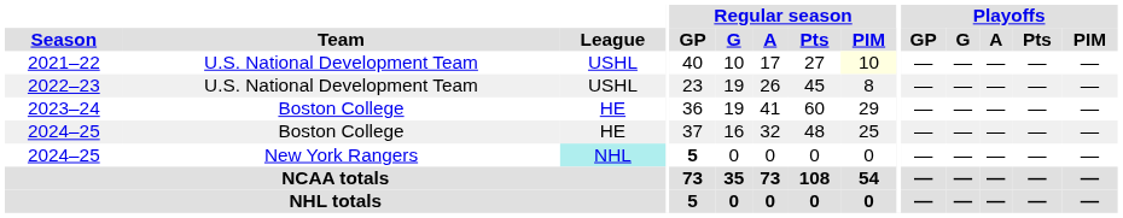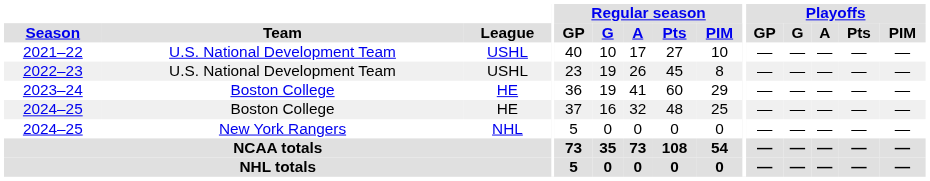2021–22 | Regular season / PIM: lightyellow background -> no background
2024–25 / New York Rangers | League: paleturquoise background -> no background
2024–25 / New York Rangers | Regular season / GP: bold -> normal
